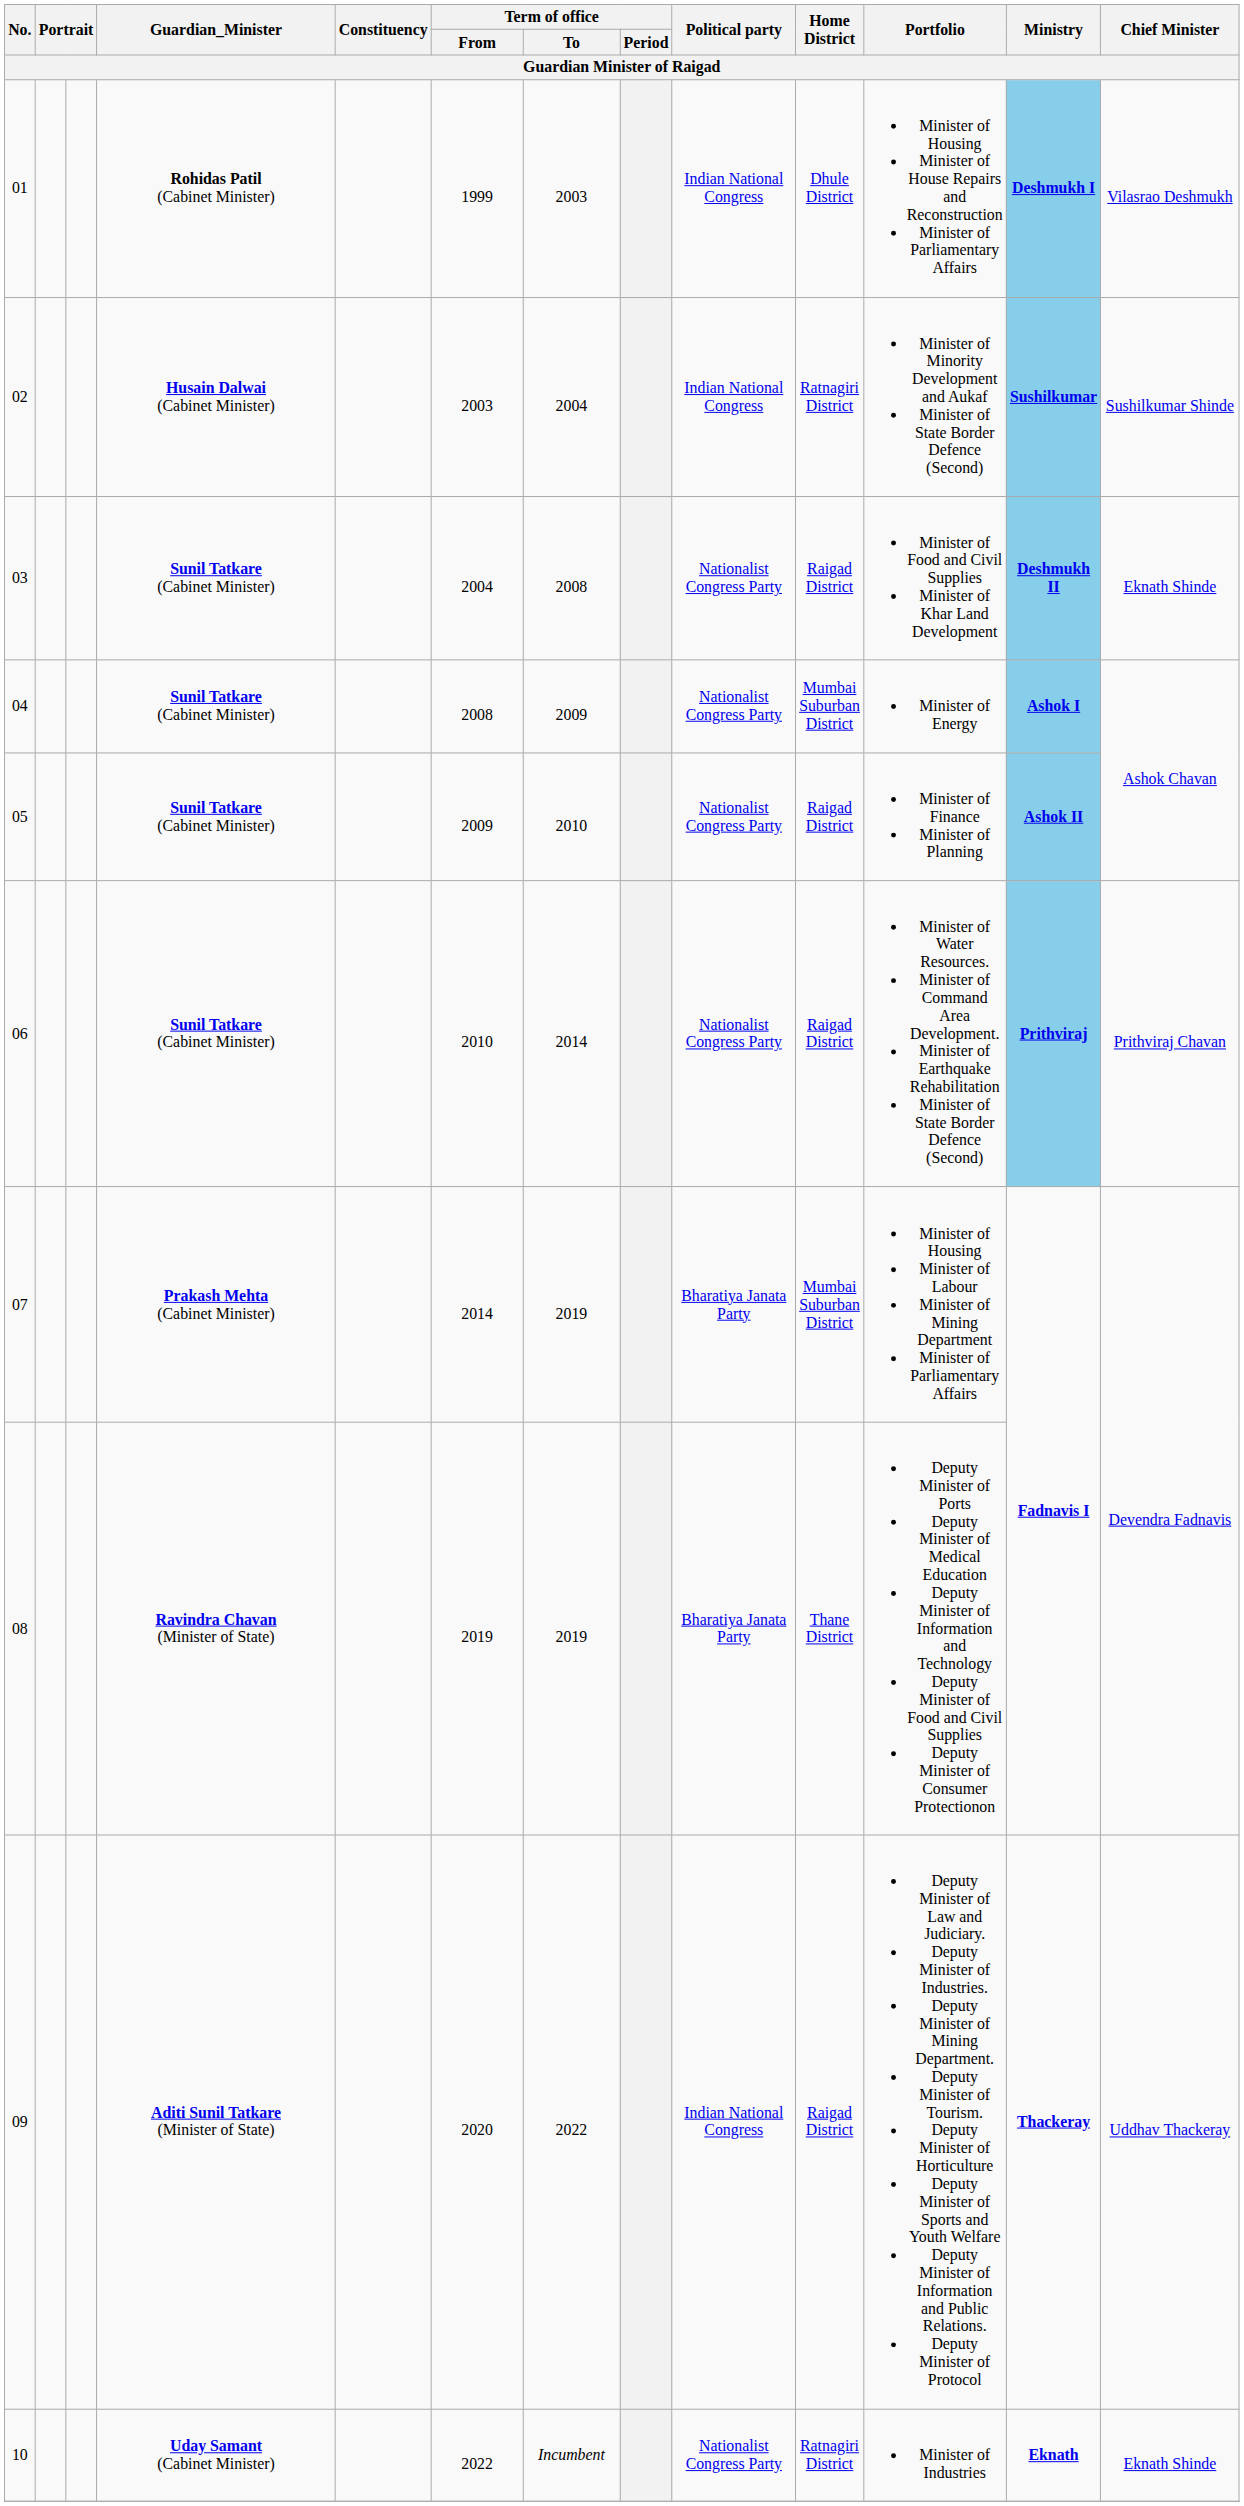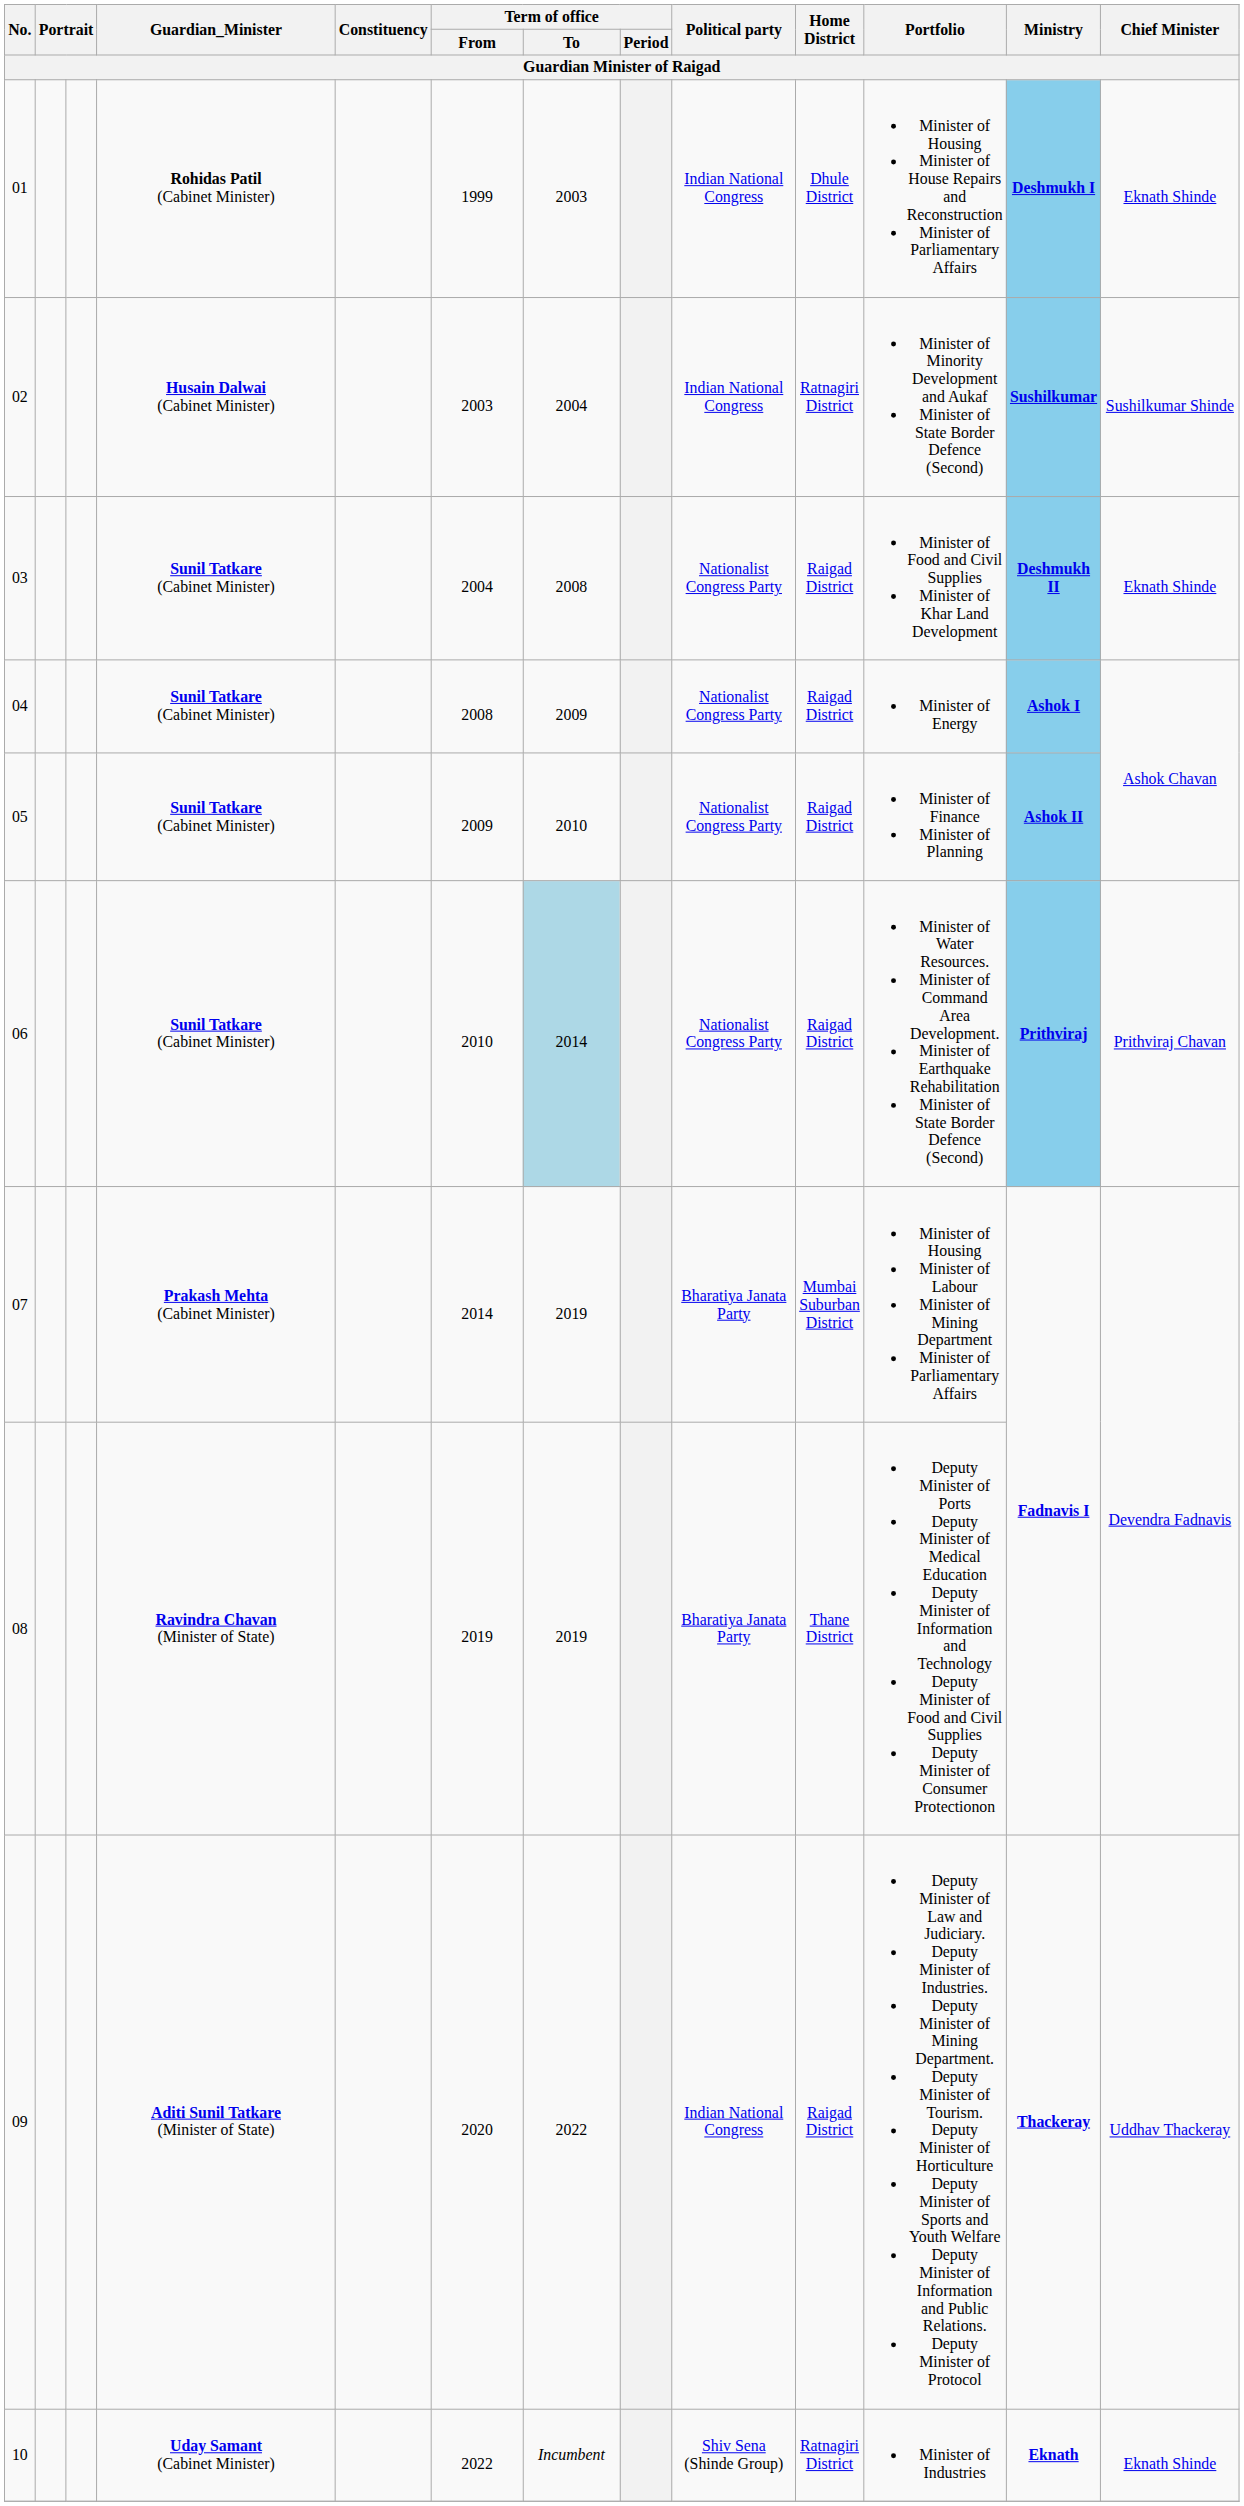01 | Chief Minister: Vilasrao Deshmukh -> Eknath Shinde
04 | Home District: Mumbai Suburban District -> Raigad District
06 | Term of office / To: no background -> lightblue background
10 | Political party: Nationalist Congress Party -> Shiv Sena (Shinde Group)
